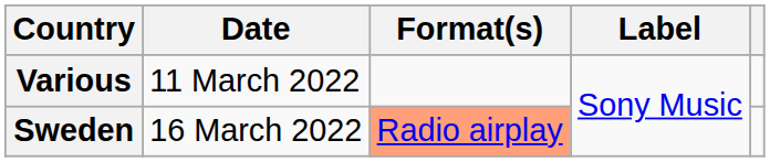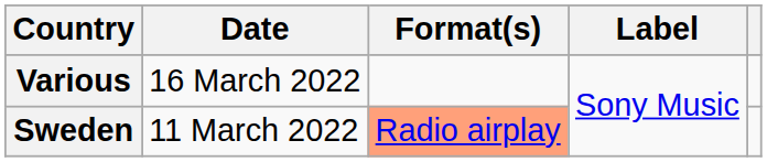Various | Date: 11 March 2022 -> 16 March 2022
Sweden | Date: 16 March 2022 -> 11 March 2022
